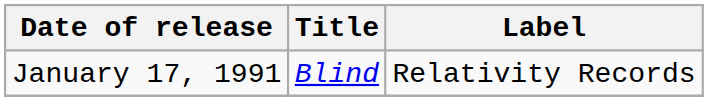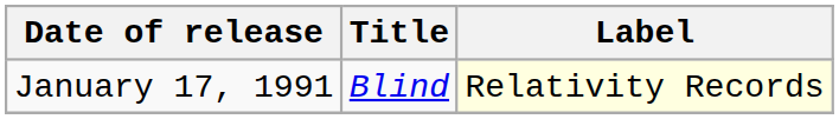January 17, 1991 | Label: no background -> lightyellow background
